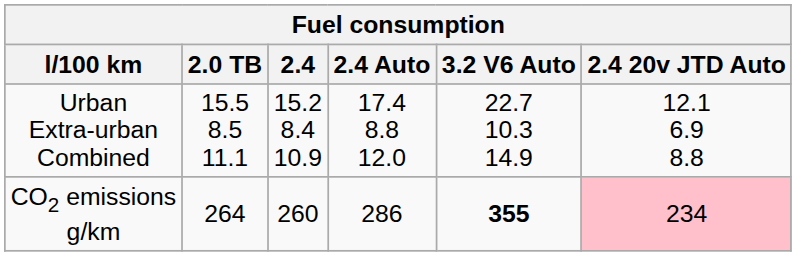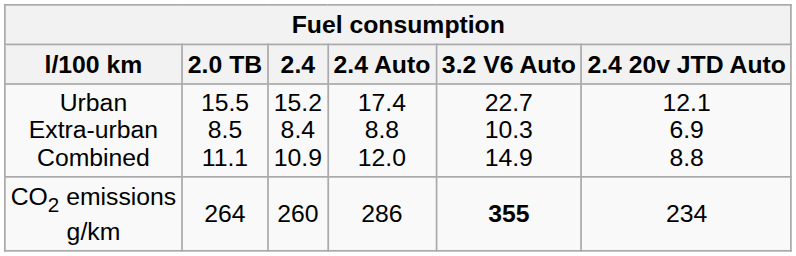CO2 emissions g/km | 2.4 20v JTD Auto: pink background -> no background
